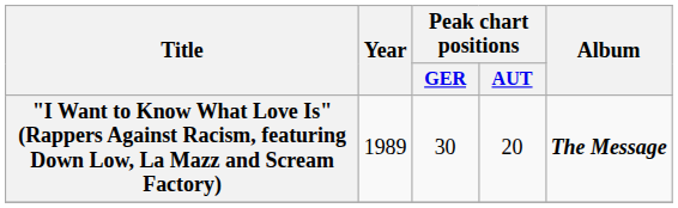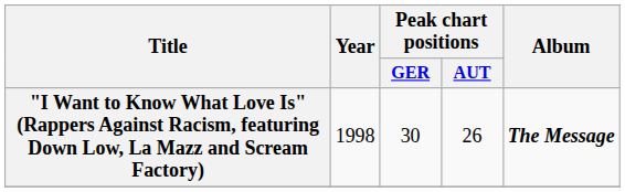row 3 | Year: 1989 -> 1998
row 3 | Peak chart positions / AUT: 20 -> 26
